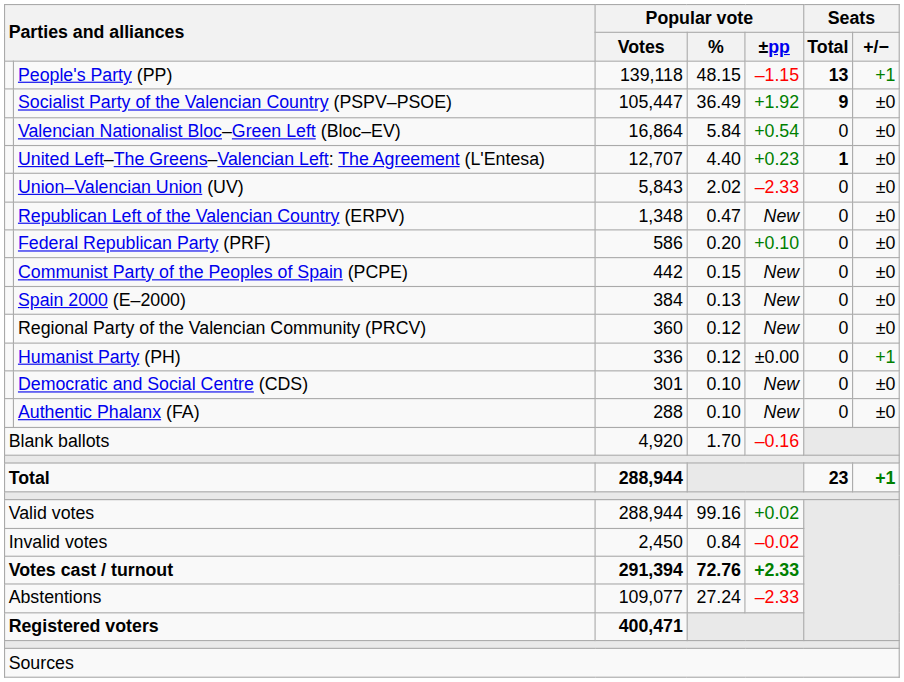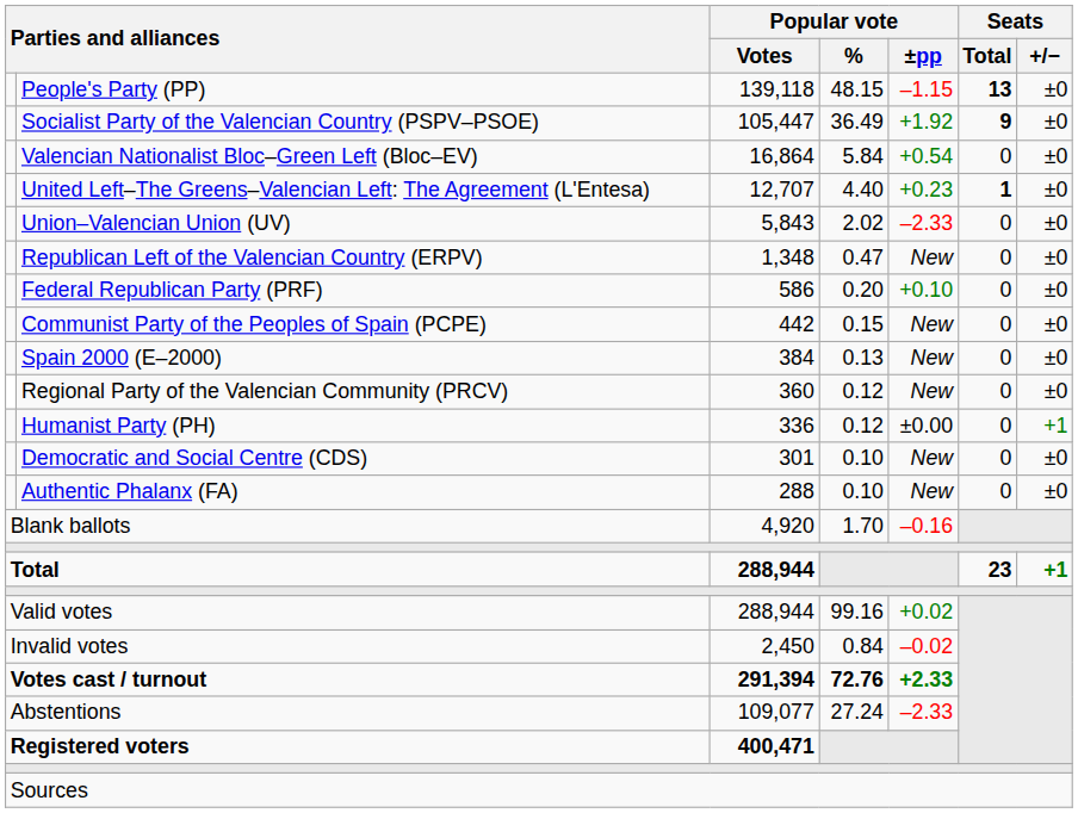People's Party (PP) | Seats / +/−: +1 -> ±0
